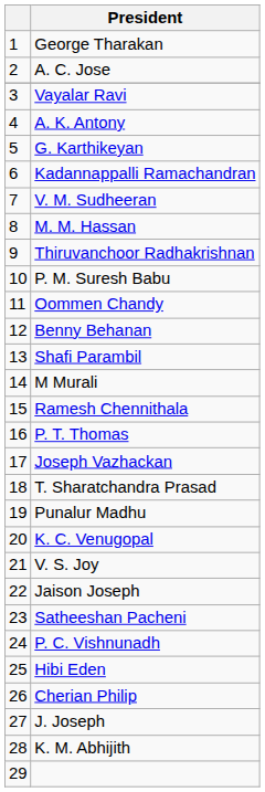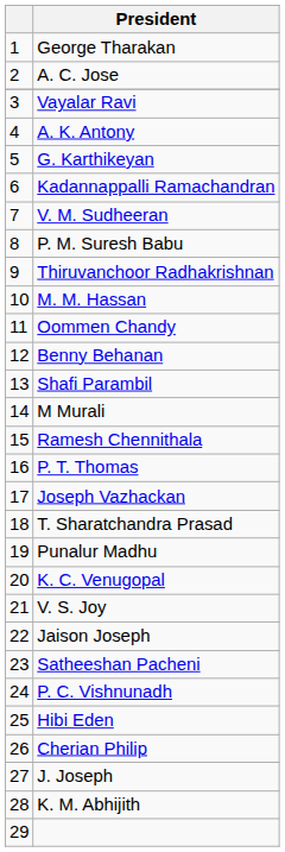row 9 | President: M. M. Hassan -> P. M. Suresh Babu
row 11 | President: P. M. Suresh Babu -> M. M. Hassan
